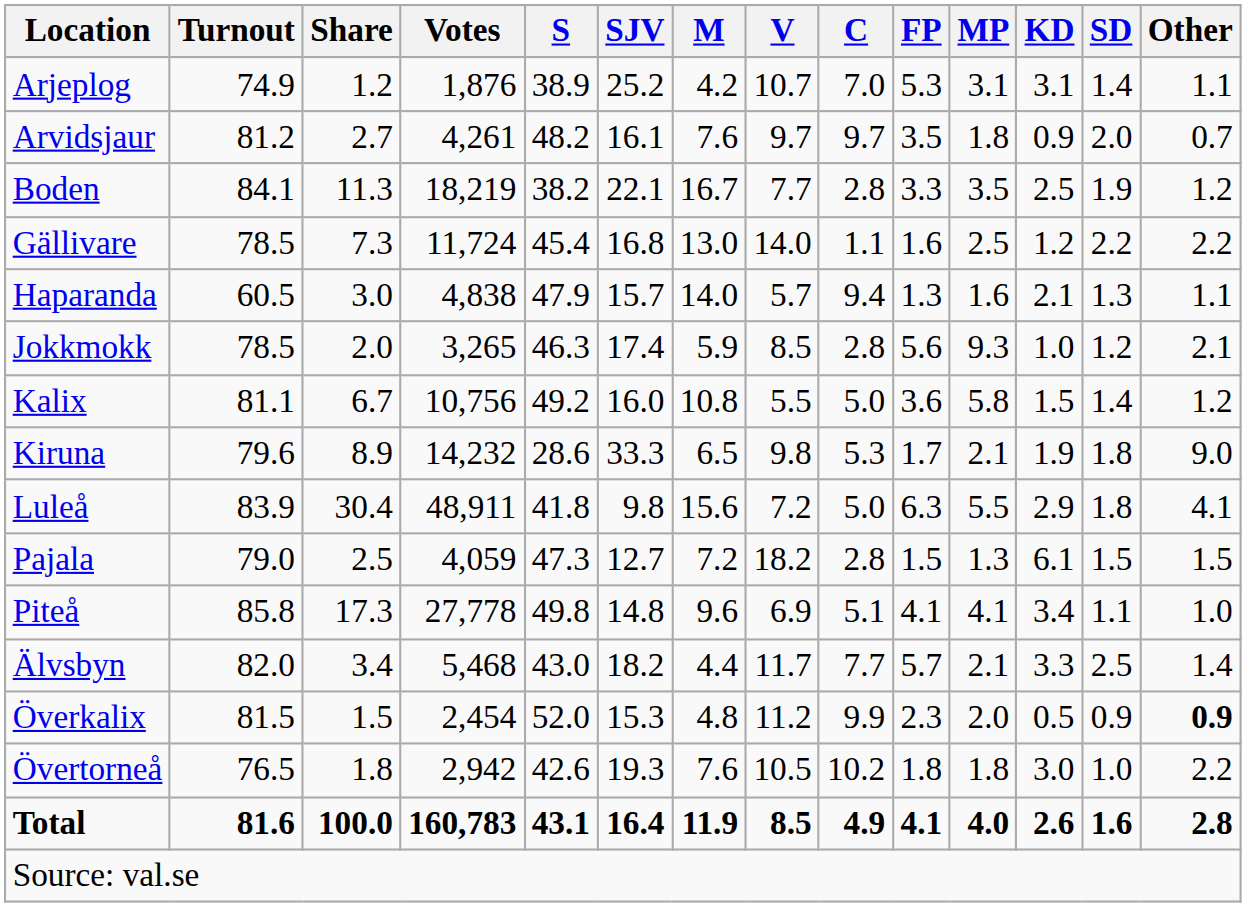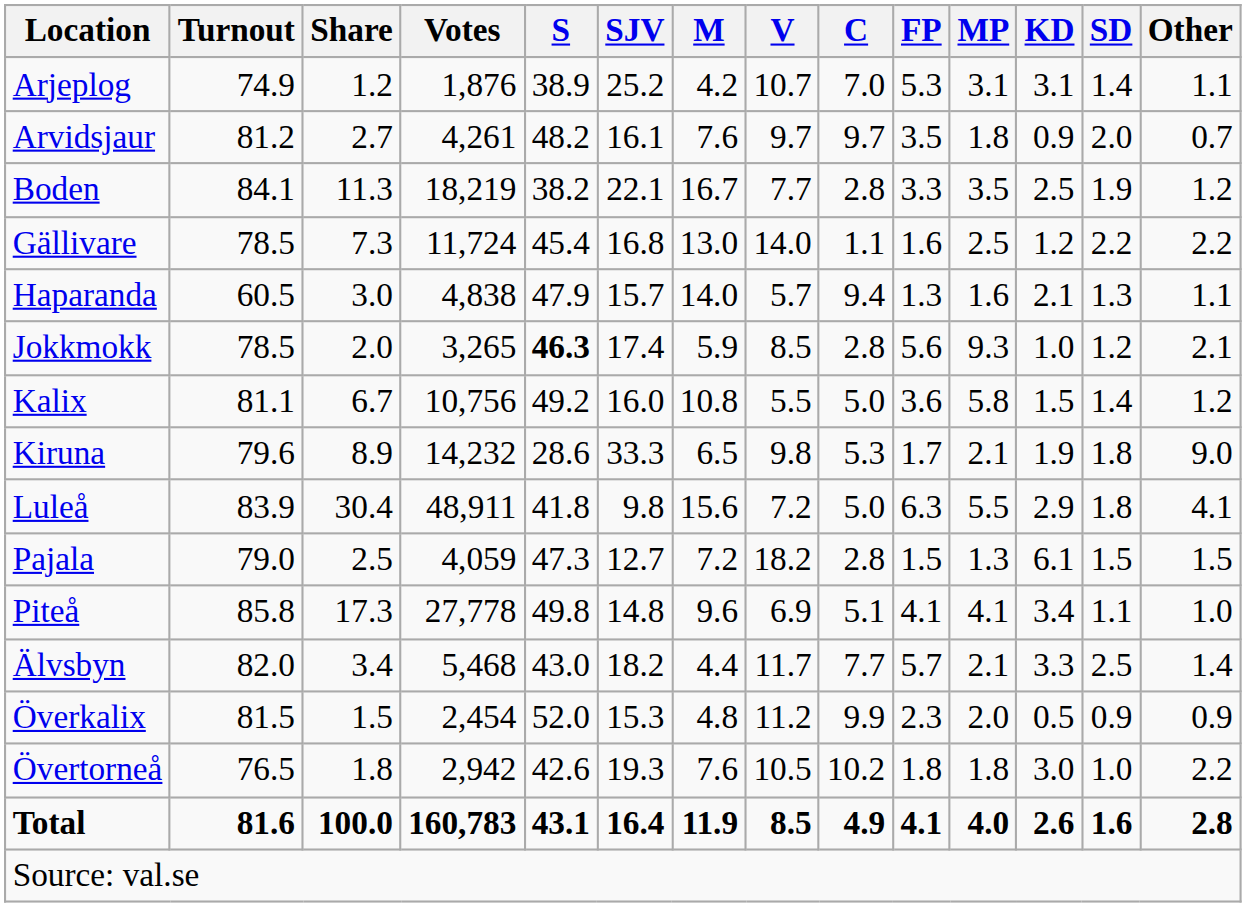Jokkmokk | S: normal -> bold
Överkalix | Other: bold -> normal
